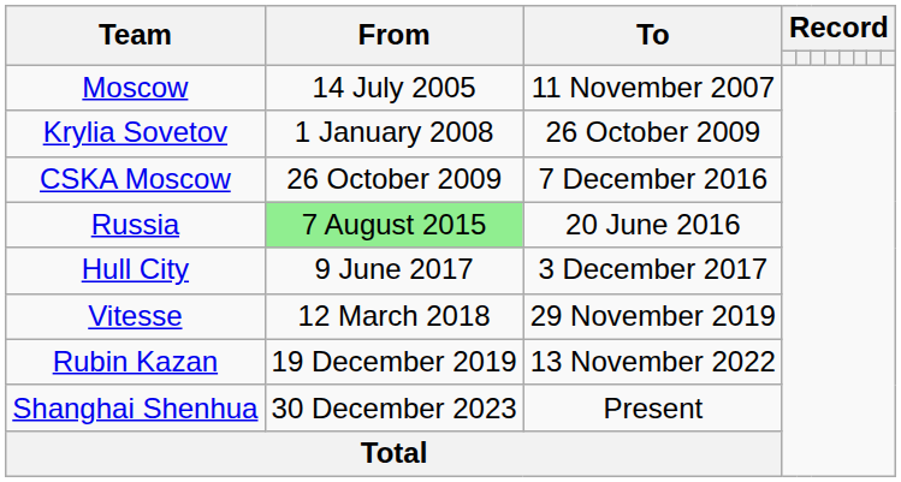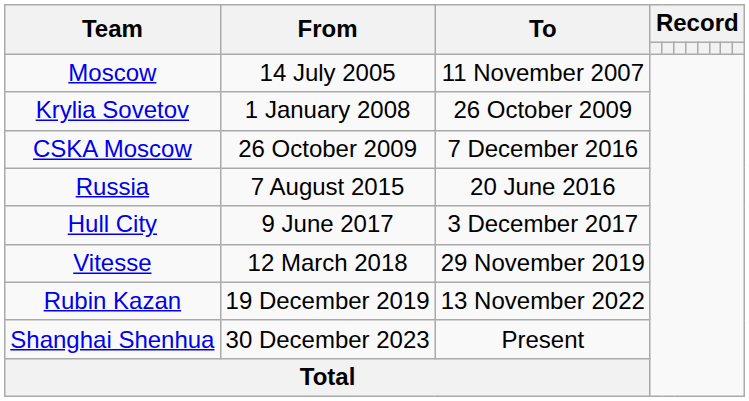Russia | From: lightgreen background -> no background
